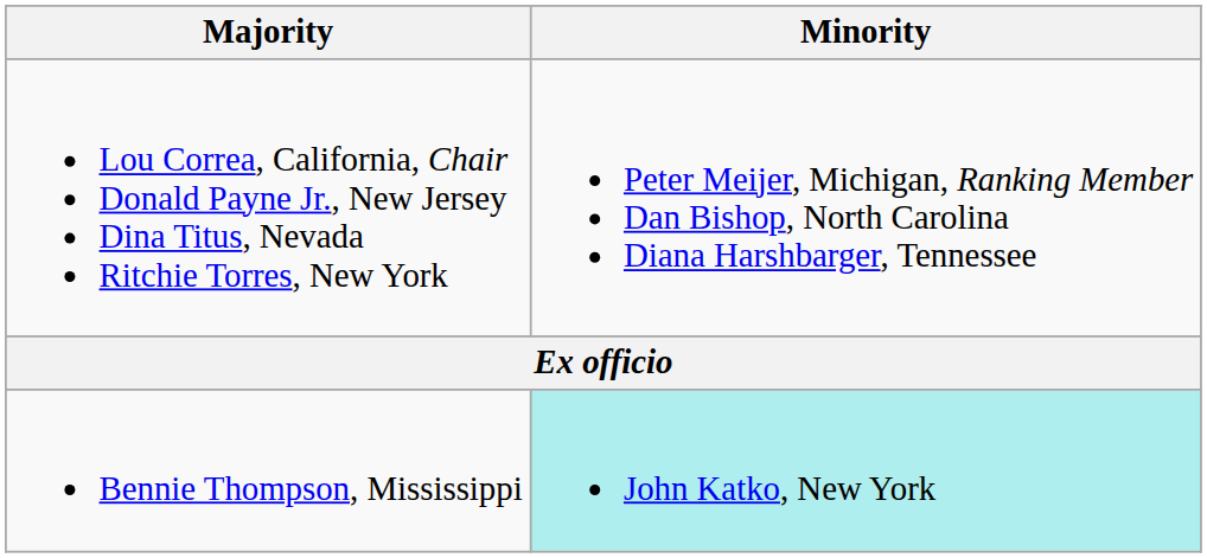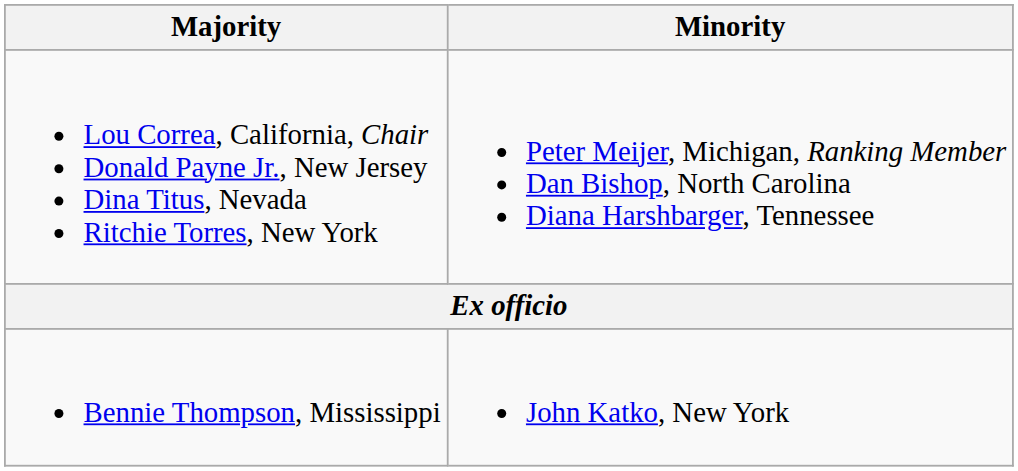Bennie Thompson, Mississippi | Minority: paleturquoise background -> no background
